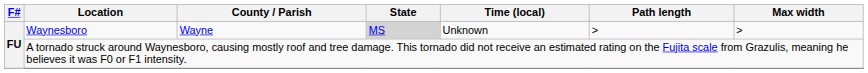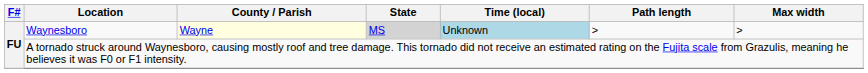Waynesboro | County / Parish: no background -> lightyellow background
Waynesboro | Time (local): no background -> lightblue background
